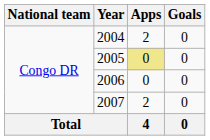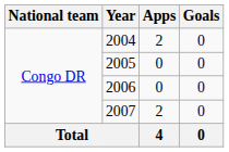2005 | Apps: khaki background -> no background
